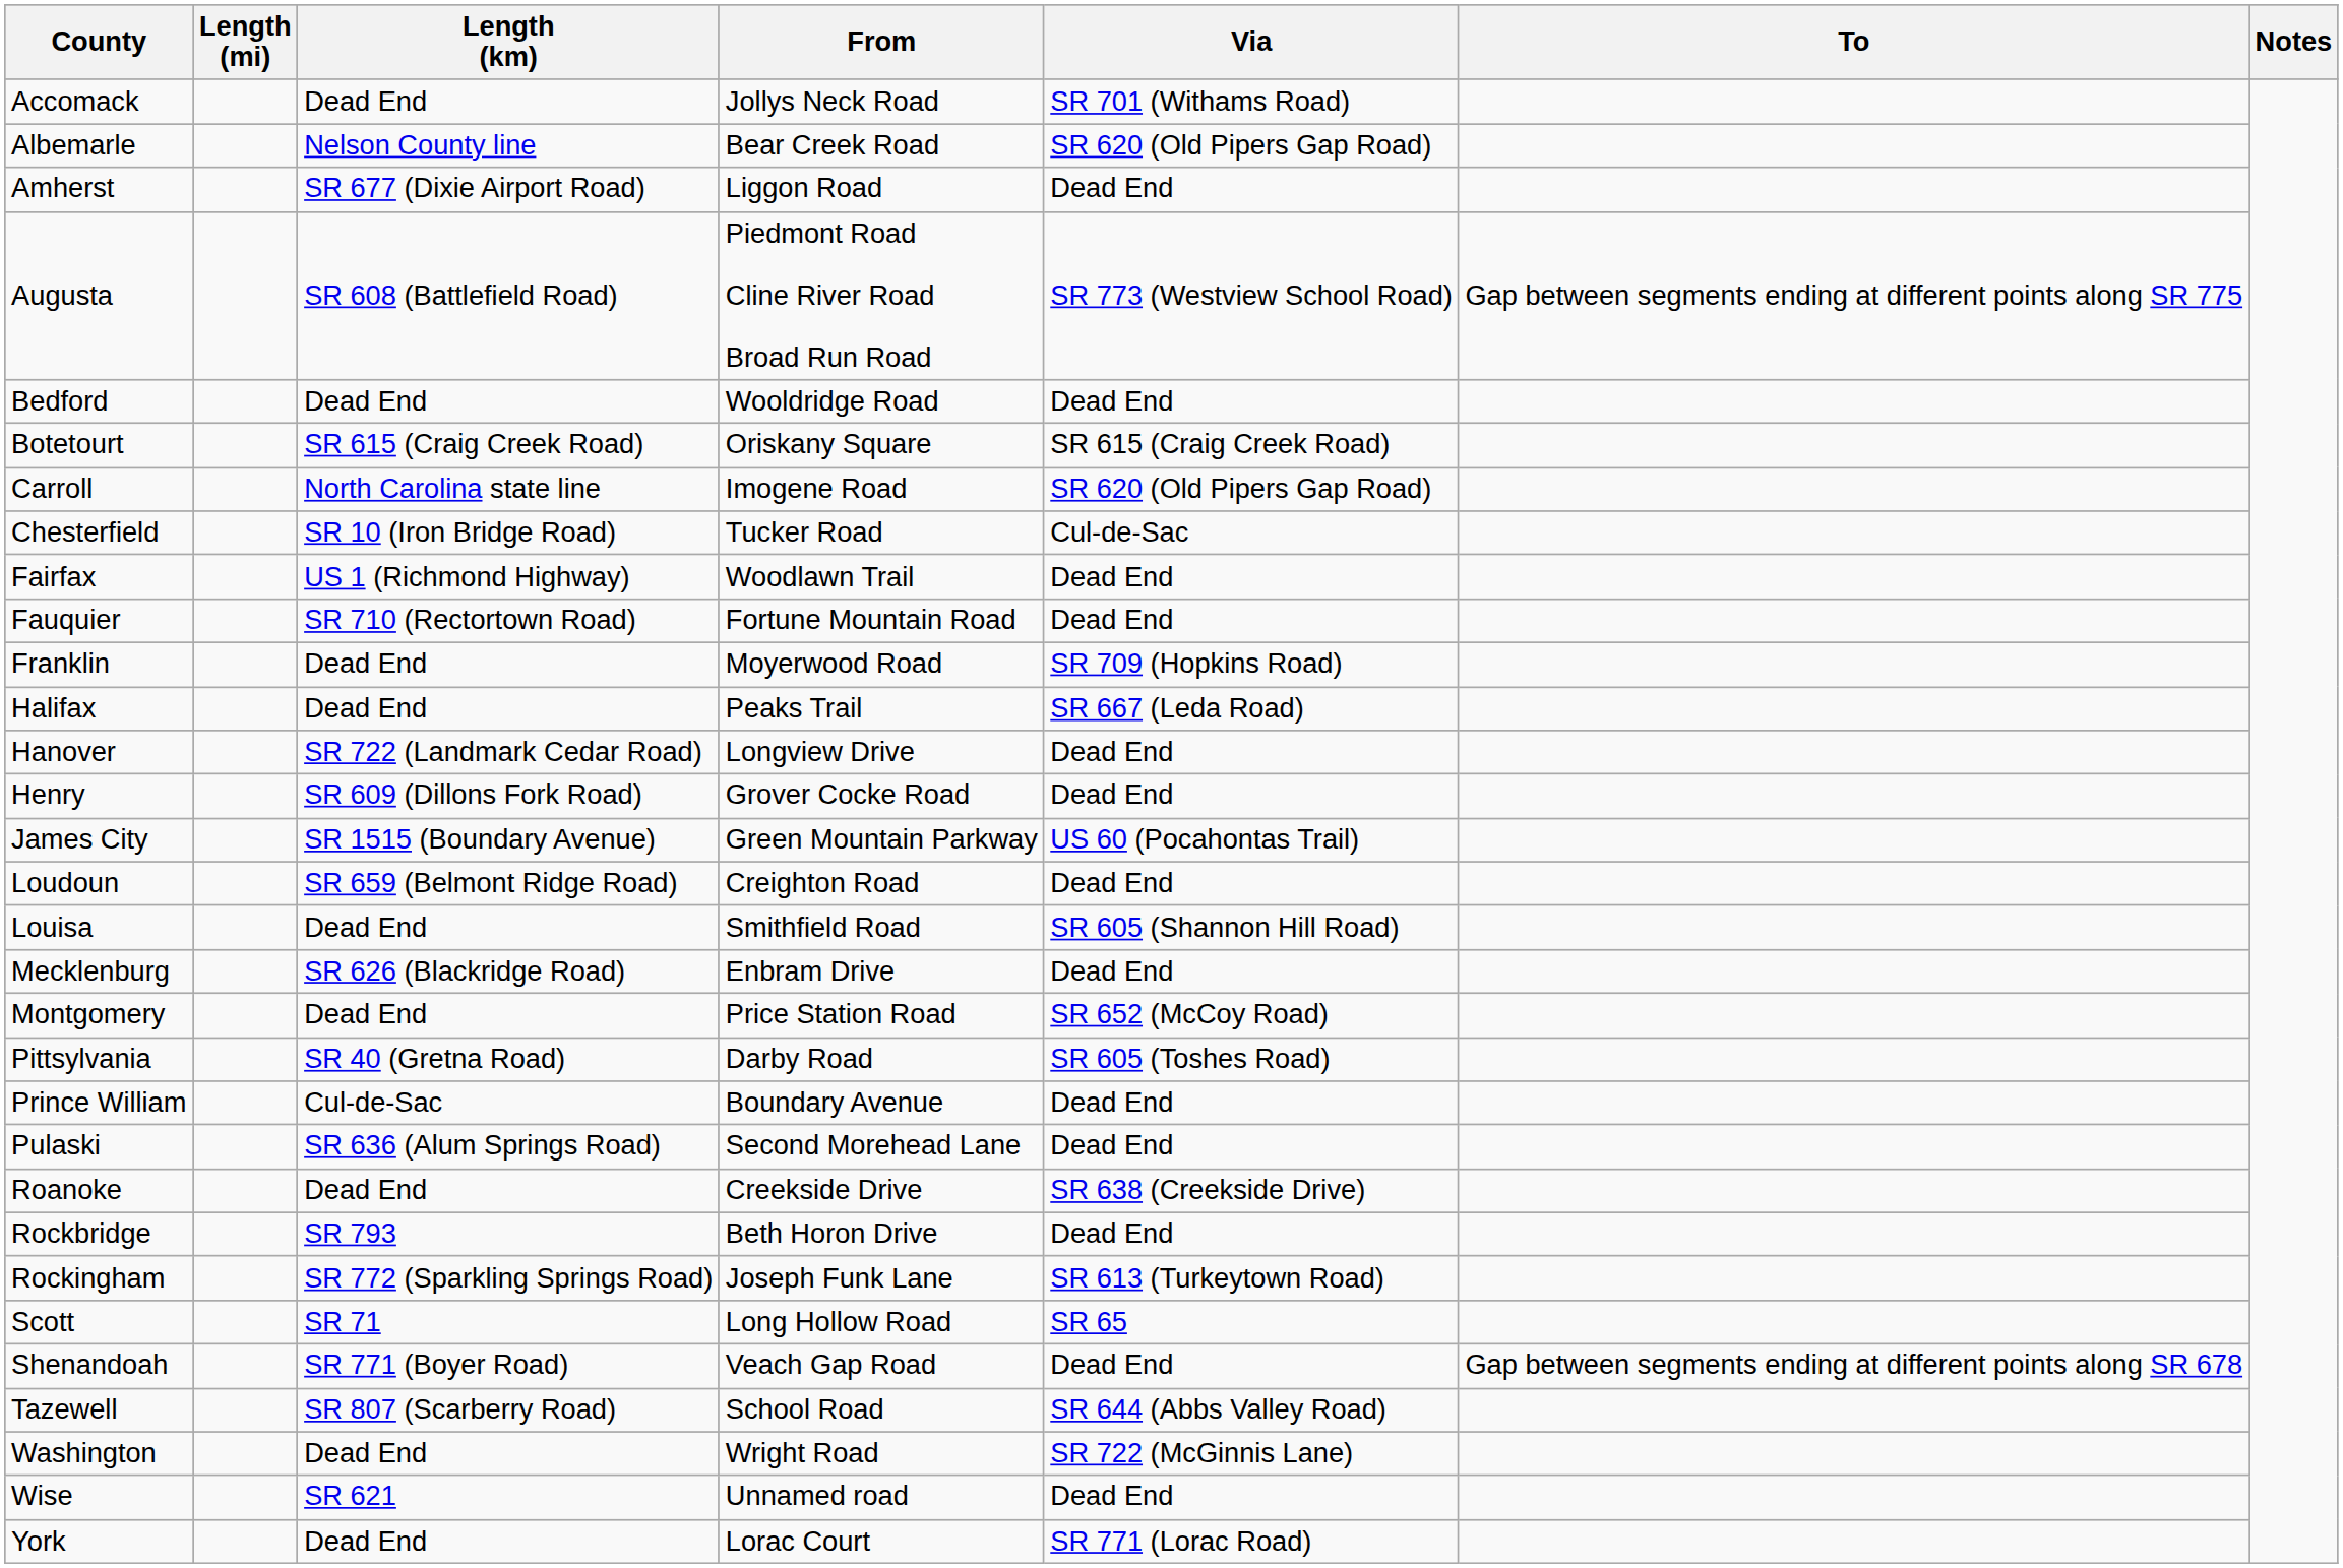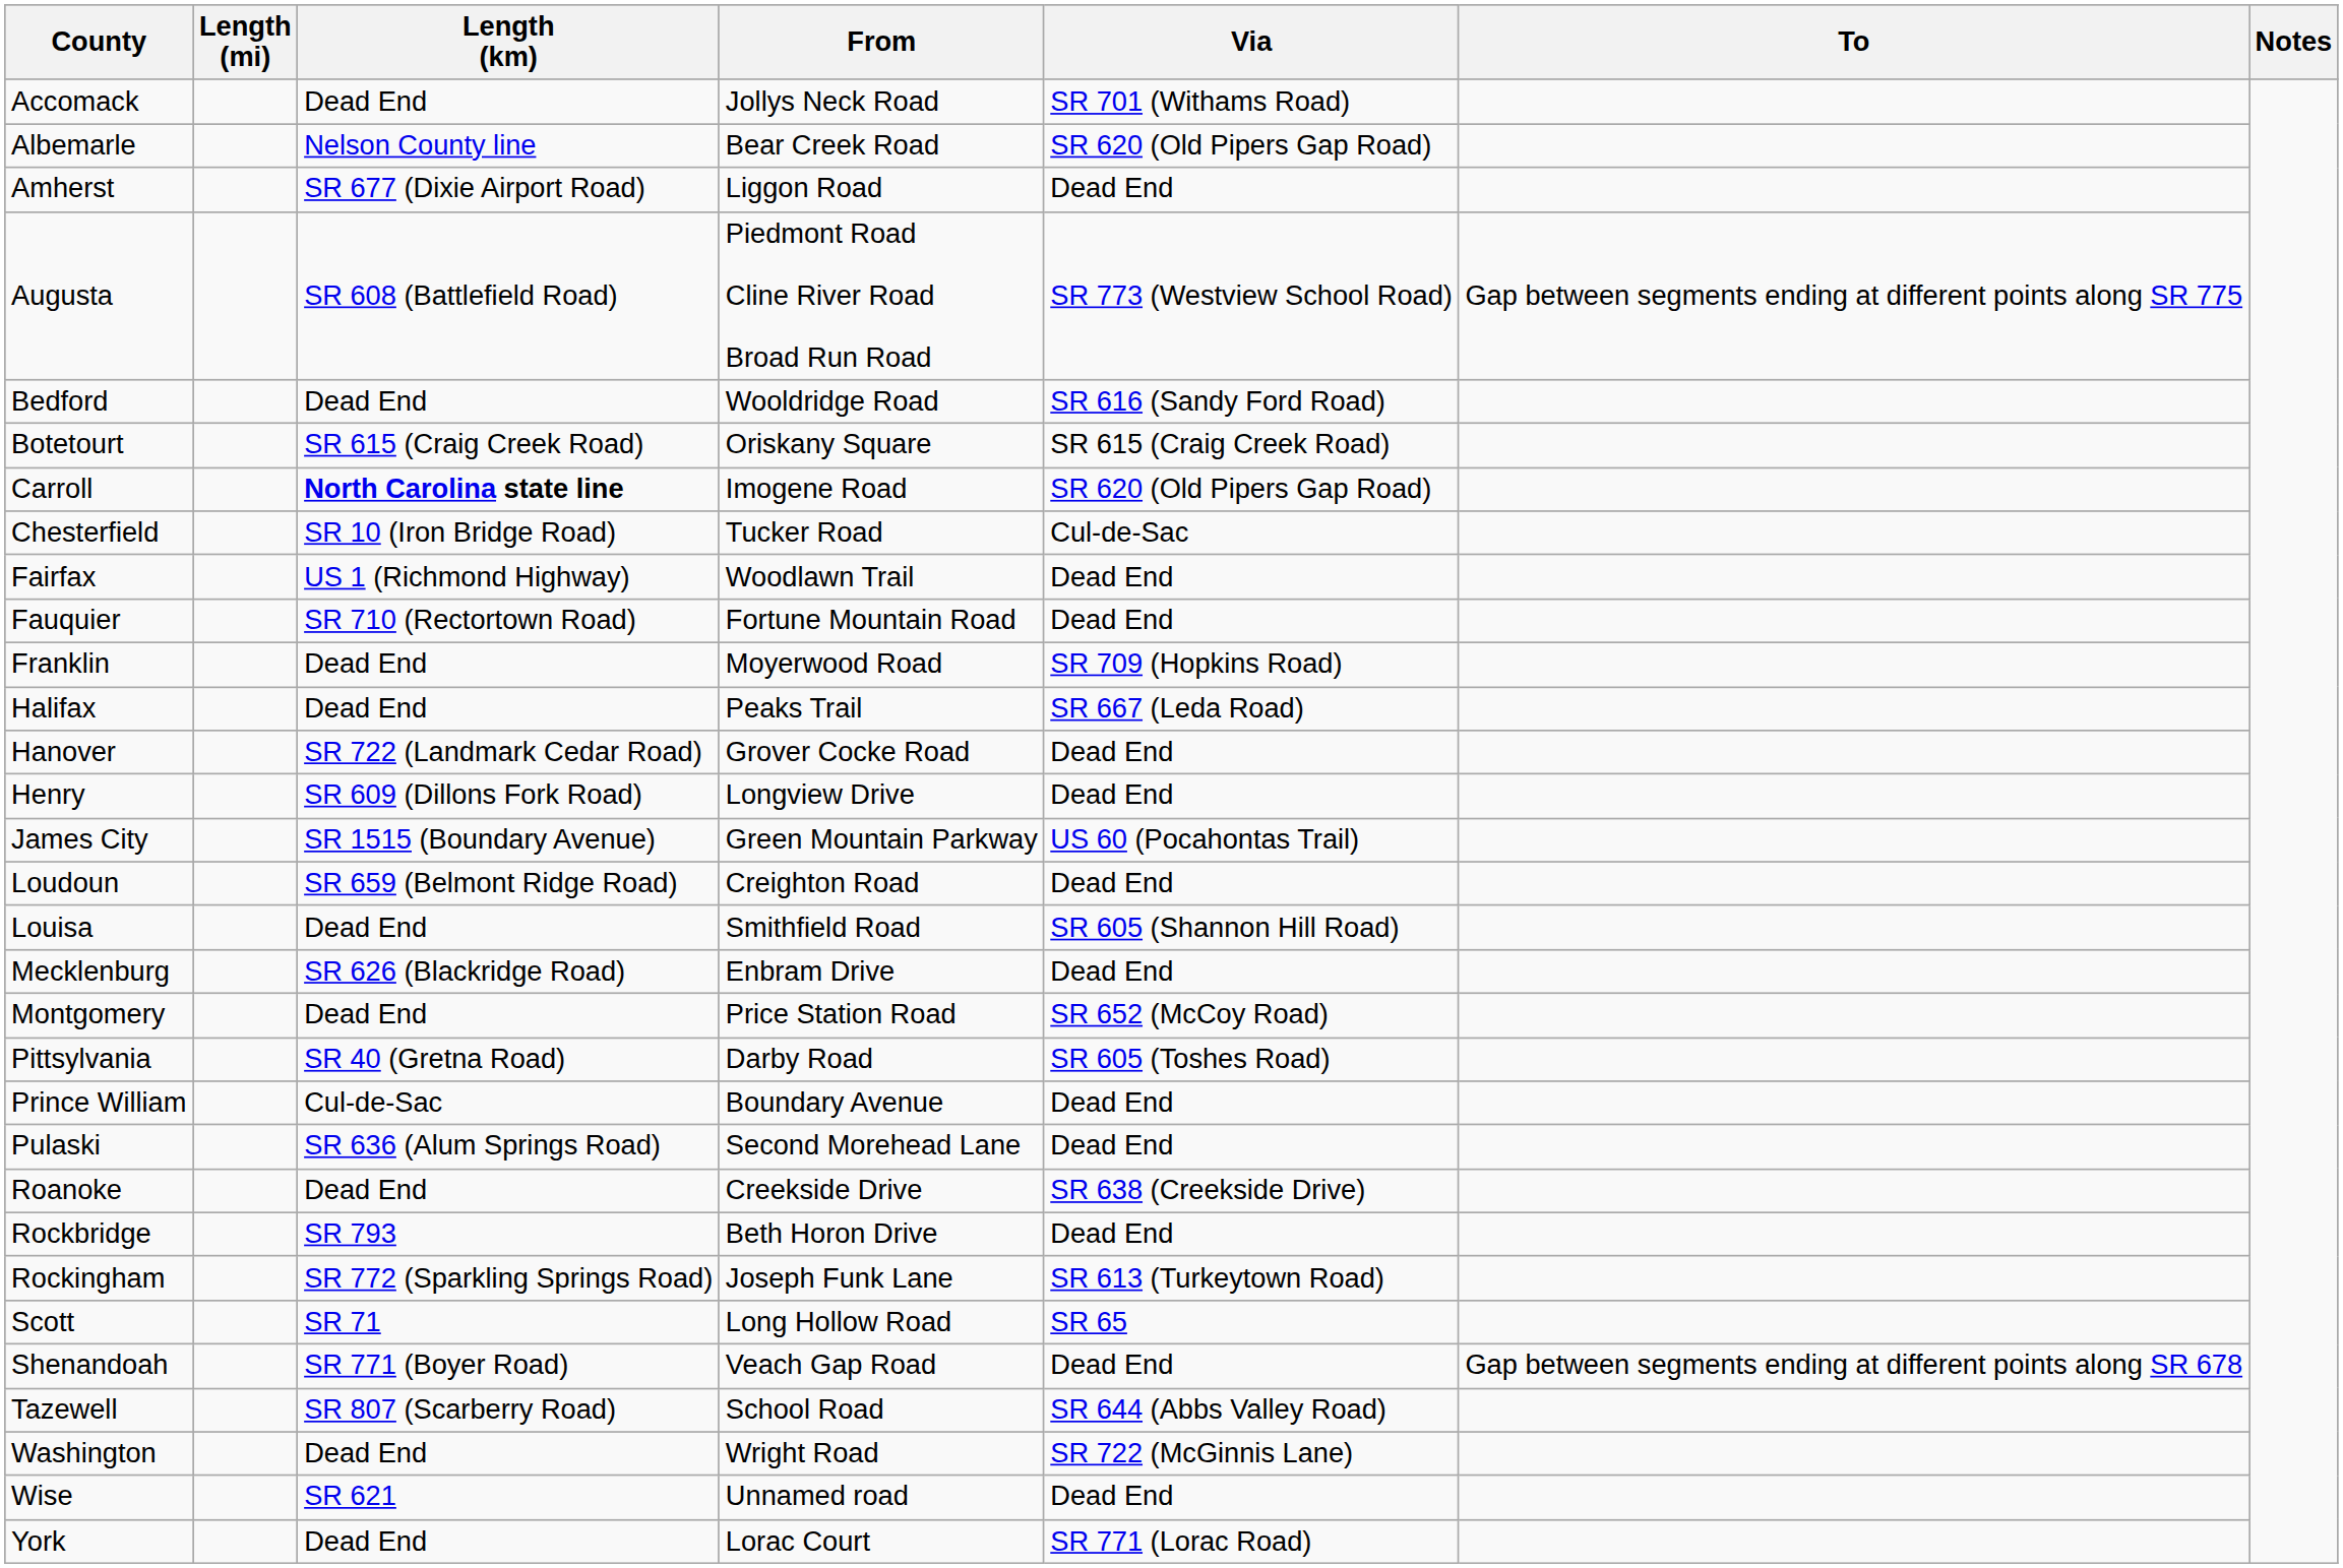Bedford | Via: Dead End -> SR 616 (Sandy Ford Road)
Carroll | Length (km): normal -> bold
Hanover | From: Longview Drive -> Grover Cocke Road
Henry | From: Grover Cocke Road -> Longview Drive
